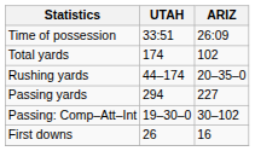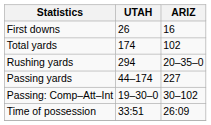rows swapped: First downs <-> Time of possession
Rushing yards | UTAH: 44–174 -> 294
Passing yards | UTAH: 294 -> 44–174
